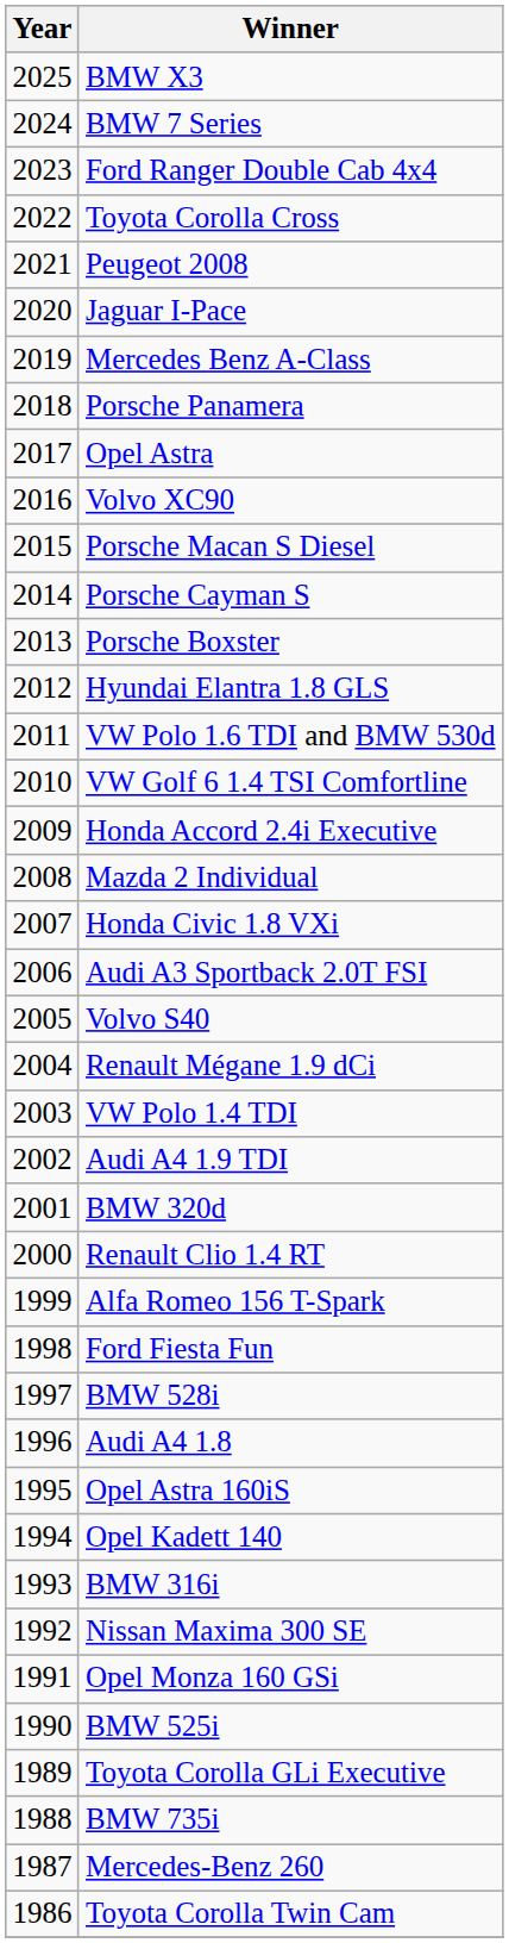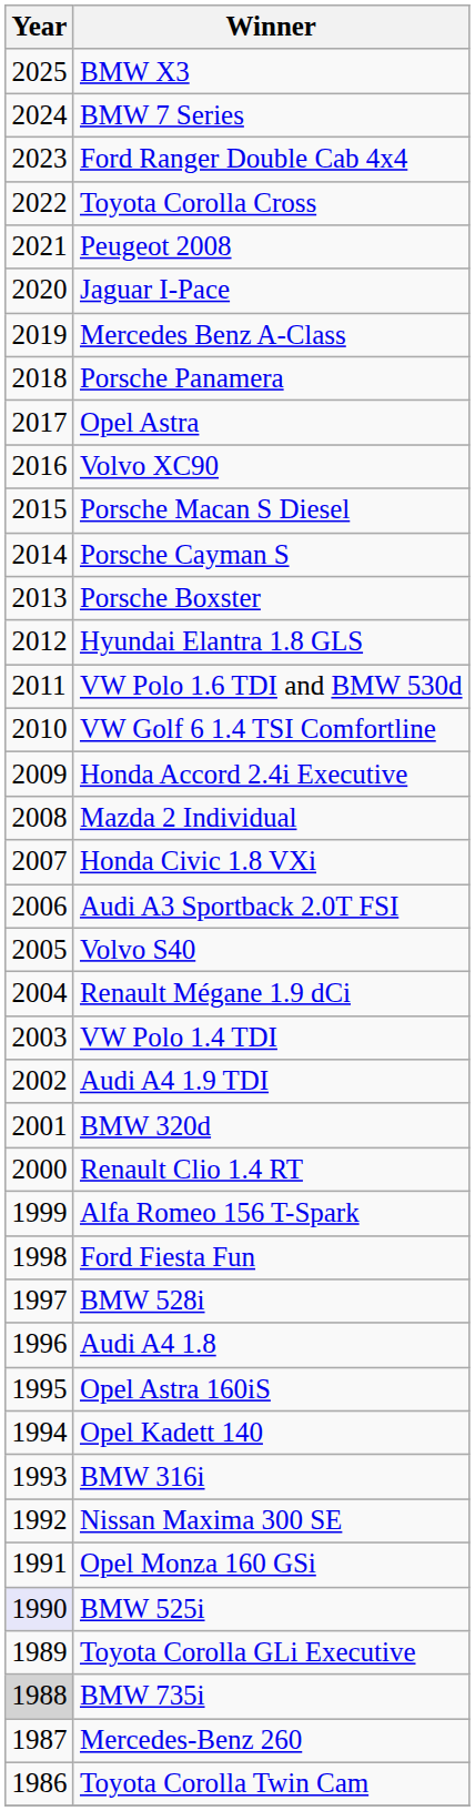BMW 525i | Year: no background -> lavender background
BMW 735i | Year: no background -> lightgrey background
